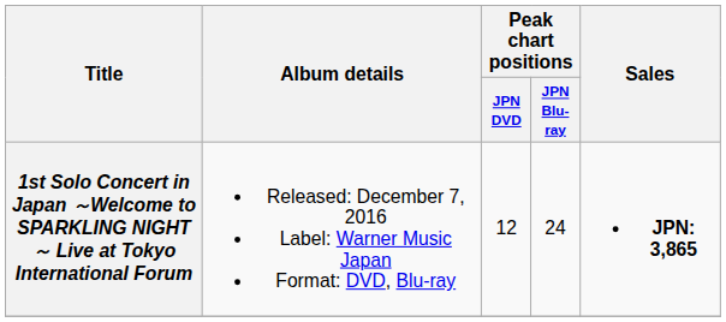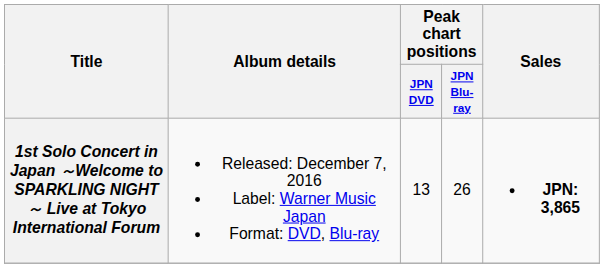row 3 | Peak chart positions / JPN DVD: 12 -> 13
row 3 | Peak chart positions / JPN Blu-ray: 24 -> 26
